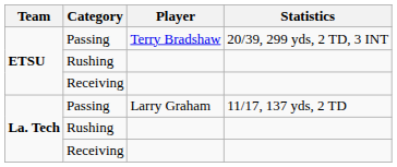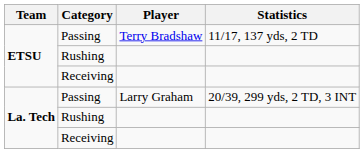ETSU / Passing | Statistics: 20/39, 299 yds, 2 TD, 3 INT -> 11/17, 137 yds, 2 TD
La. Tech / Passing | Statistics: 11/17, 137 yds, 2 TD -> 20/39, 299 yds, 2 TD, 3 INT
